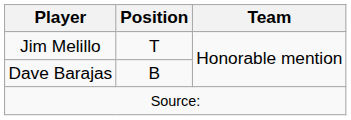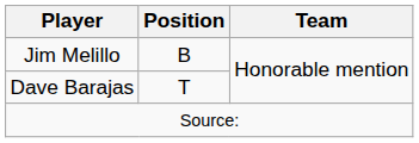Jim Melillo | Position: T -> B
Dave Barajas | Position: B -> T
